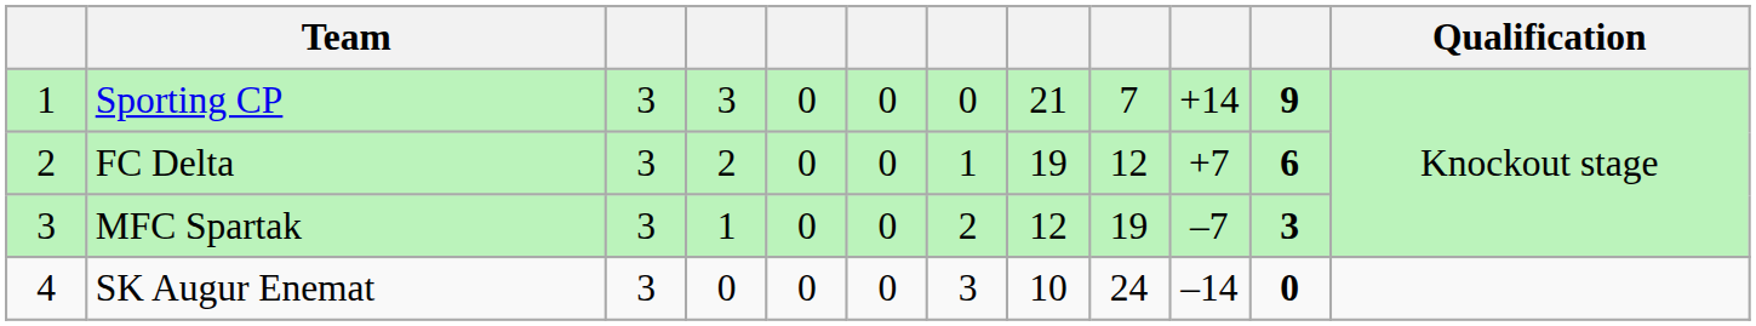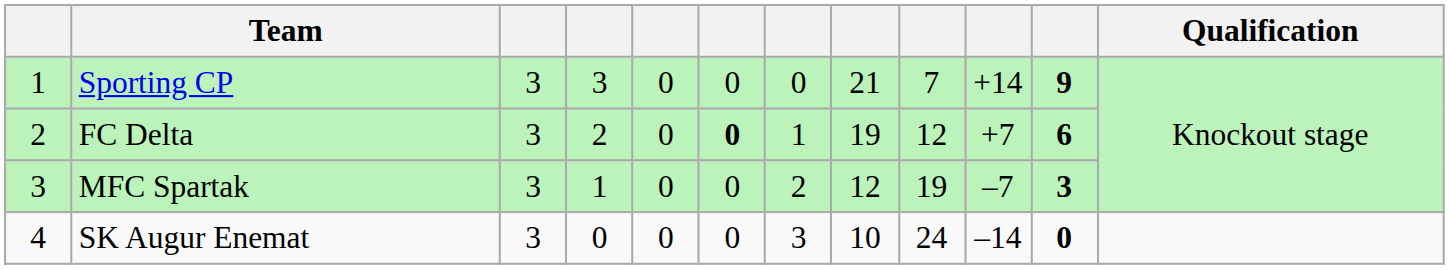FC Delta | column 6: normal -> bold
